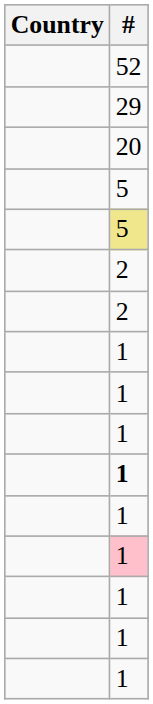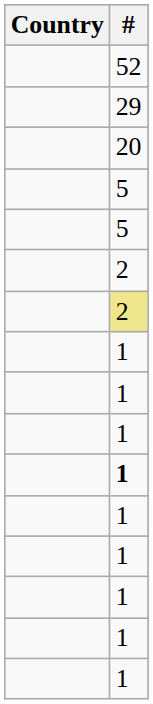row 6 | #: khaki background -> no background
row 8 | #: no background -> khaki background
row 14 | #: pink background -> no background
